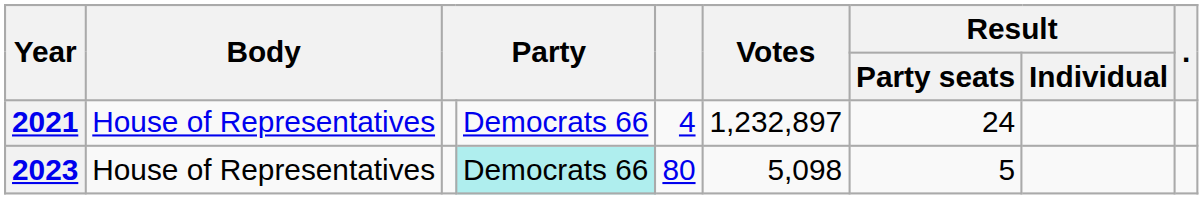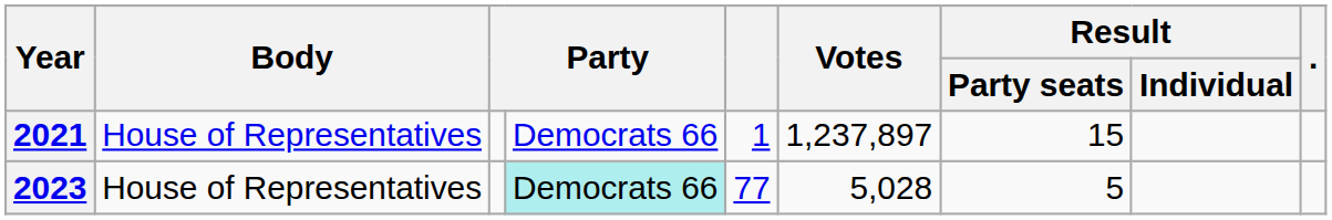2021 | column 5: 4 -> 1
2021 | Votes: 1,232,897 -> 1,237,897
2021 | Result / Party seats: 24 -> 15
2023 | column 5: 80 -> 77
2023 | Votes: 5,098 -> 5,028
